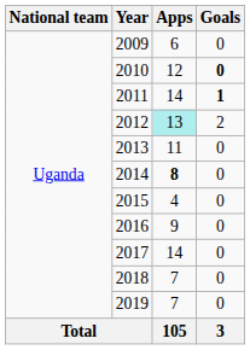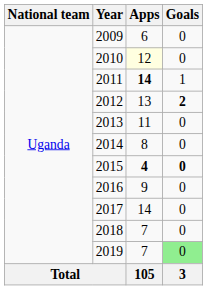2010 | Apps: no background -> lightyellow background
2010 | Goals: bold -> normal
2011 | Apps: normal -> bold
2011 | Goals: bold -> normal
2012 | Apps: paleturquoise background -> no background
2012 | Goals: normal -> bold
2014 | Apps: bold -> normal
2015 | Apps: normal -> bold
2015 | Goals: normal -> bold
2019 | Goals: no background -> lightgreen background
